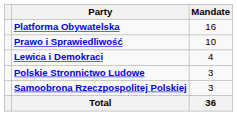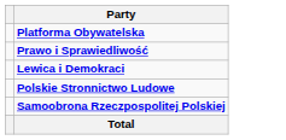- column: Mandate | 16 | 10 | 4 | 3 | 3 | 36
